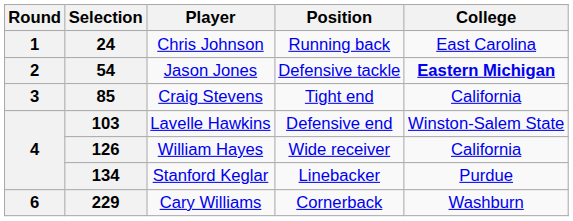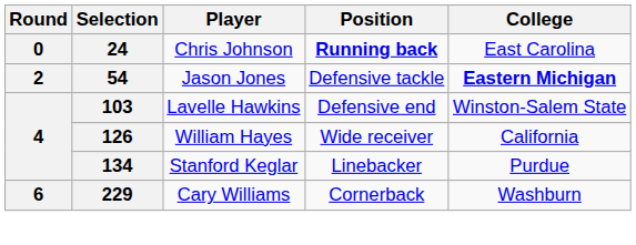24 | Round: 1 -> 0
24 | Position: normal -> bold
- row: 3 | 85 | Craig Stevens | Tight end | California
